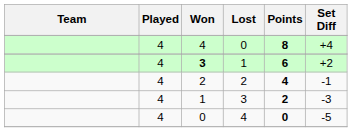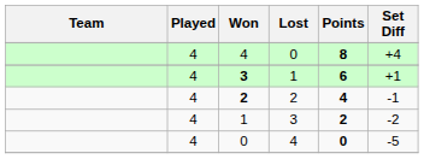row 3 | Set Diff: +2 -> +1
row 4 | Won: normal -> bold
row 5 | Set Diff: -3 -> -2
